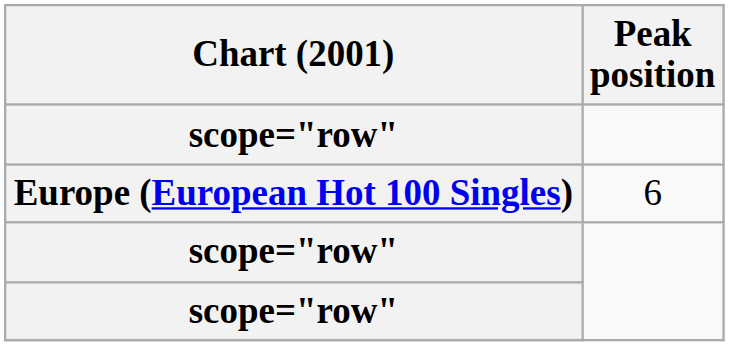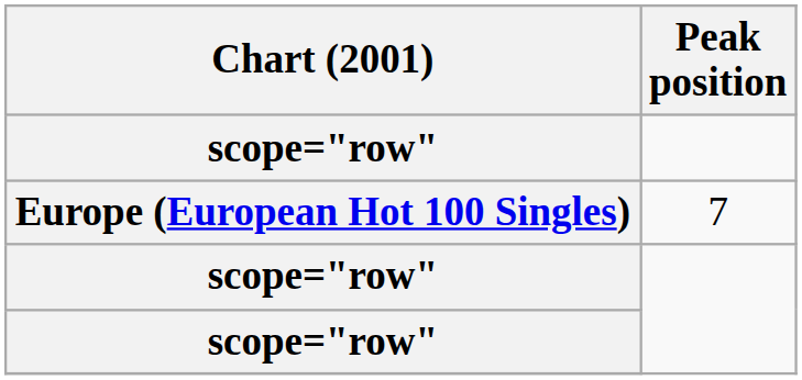Europe (European Hot 100 Singles) | Peak position: 6 -> 7
